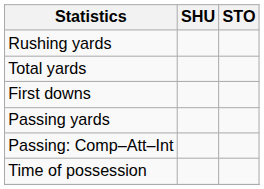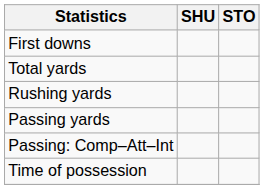rows swapped: First downs <-> Rushing yards
